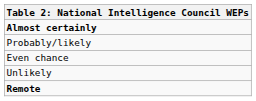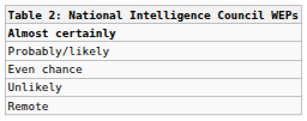row 6 | column 1: bold -> normal
